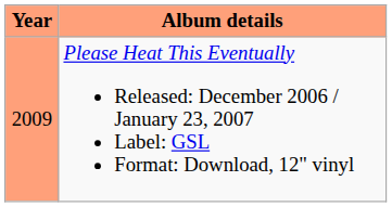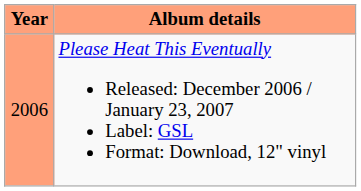row 2 | Year: 2009 -> 2006
